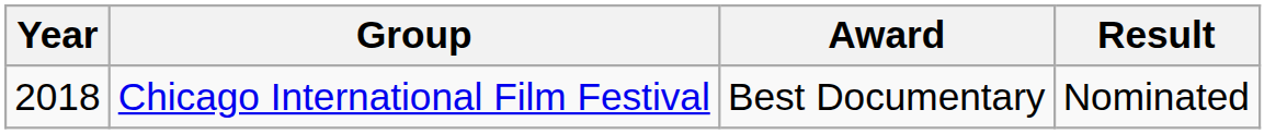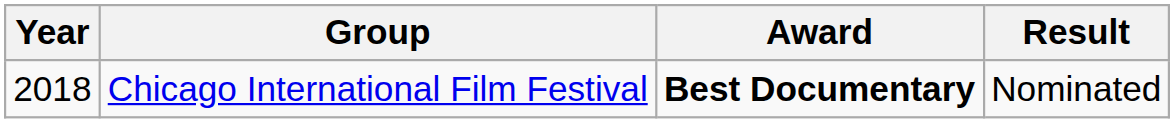Chicago International Film Festival | Award: normal -> bold
